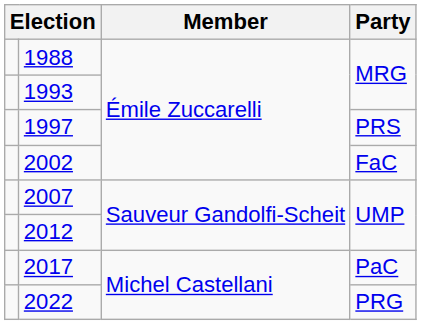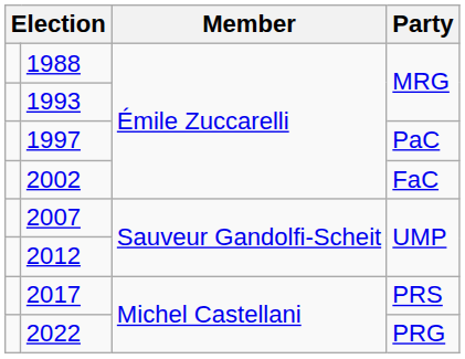1997 | Party: PRS -> PaC
2017 | Party: PaC -> PRS
